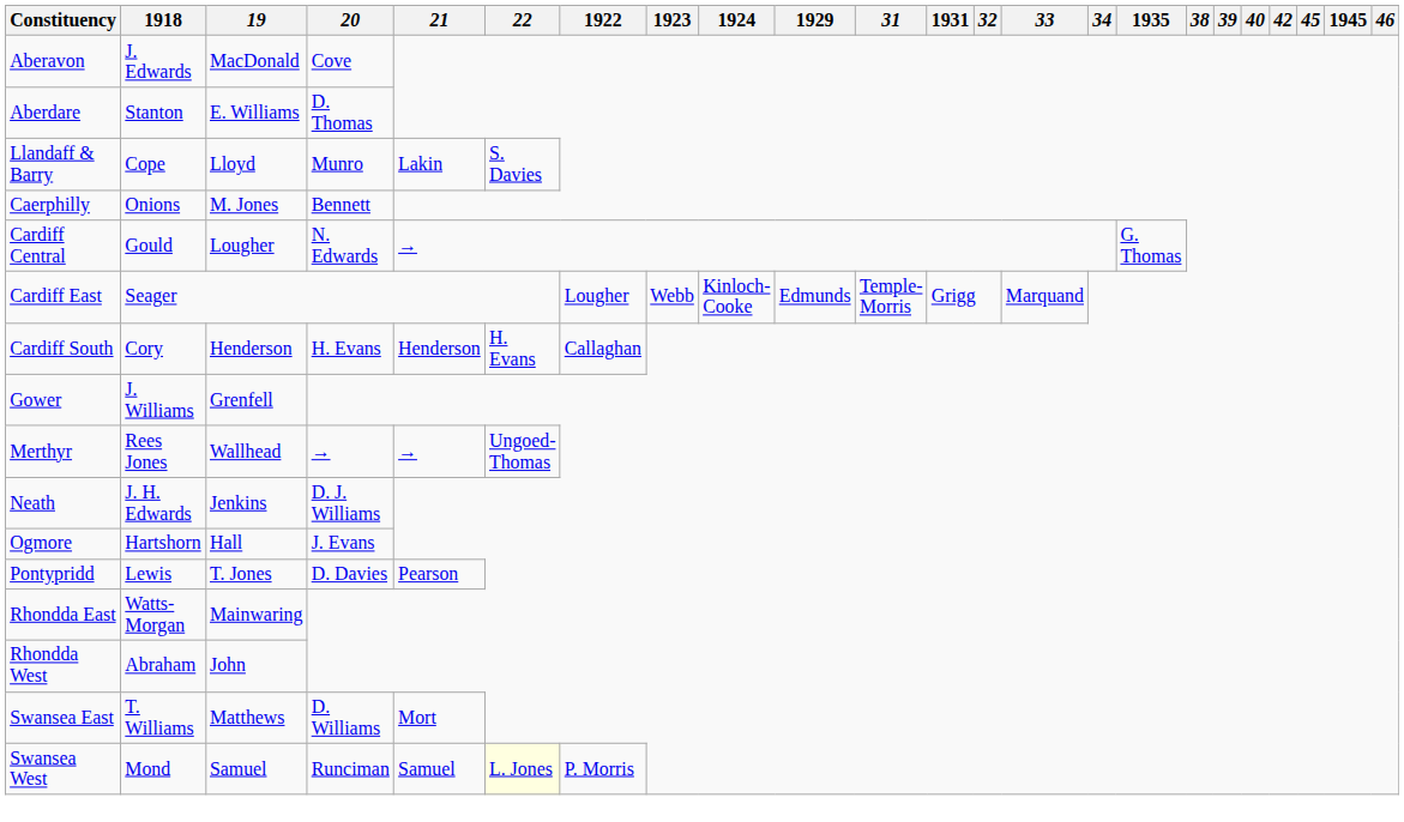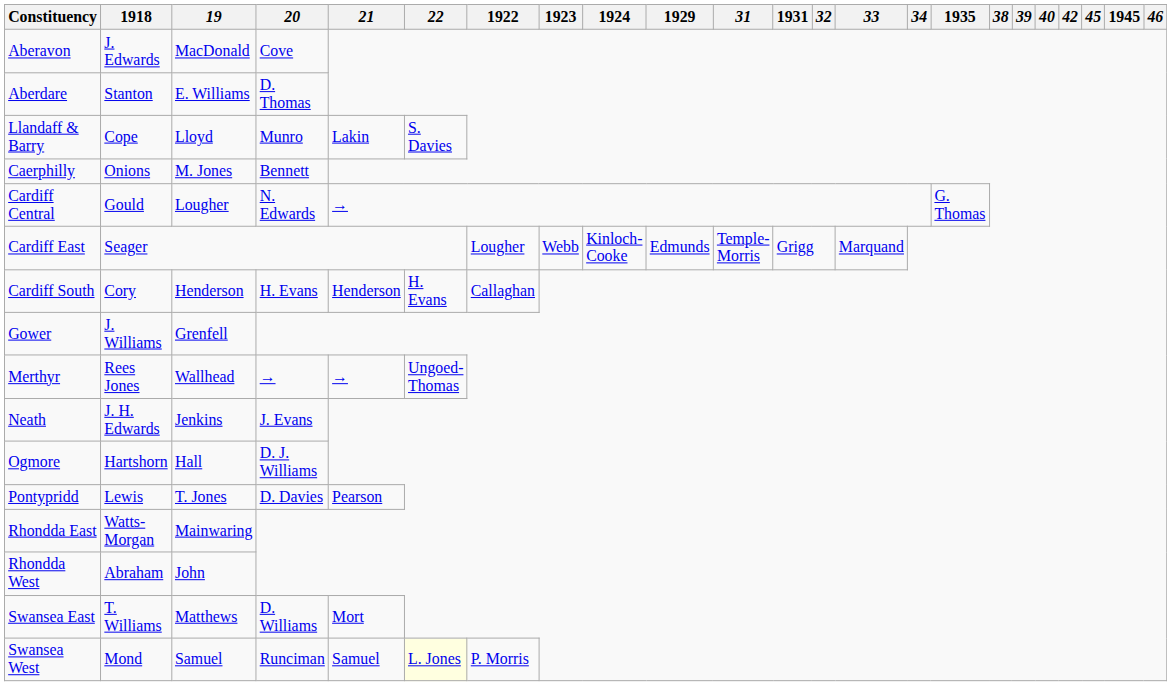Neath | 20: D. J. Williams -> J. Evans
Ogmore | 20: J. Evans -> D. J. Williams
